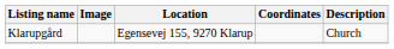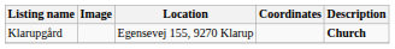Klarupgård | Description: normal -> bold
